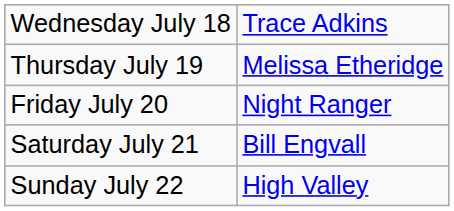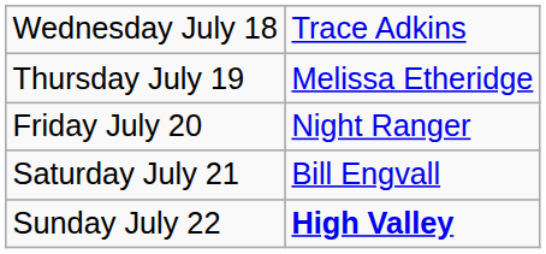Sunday July 22 | column 2: normal -> bold
